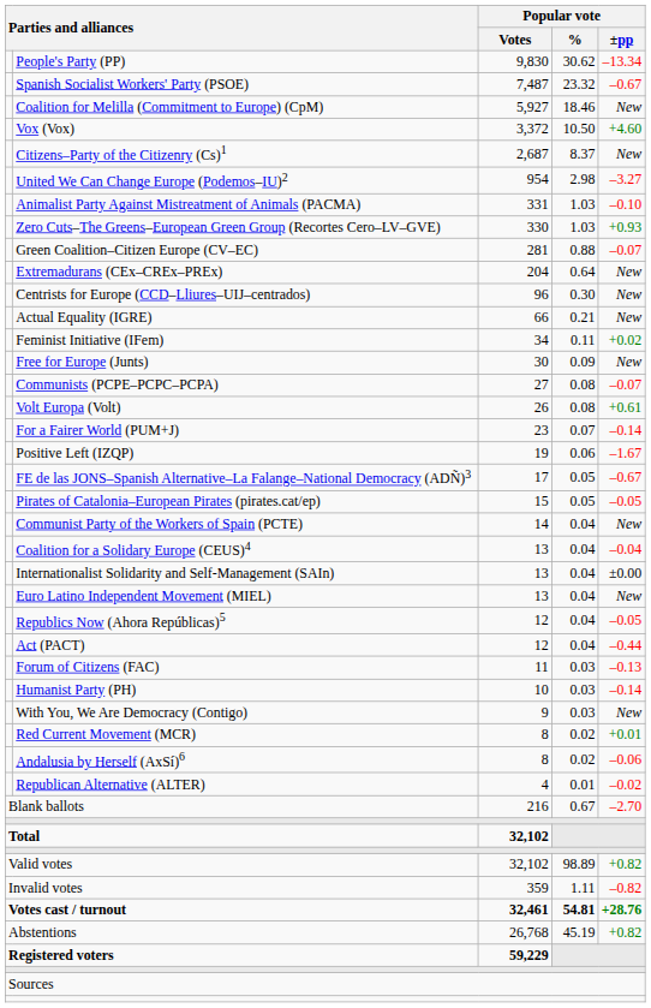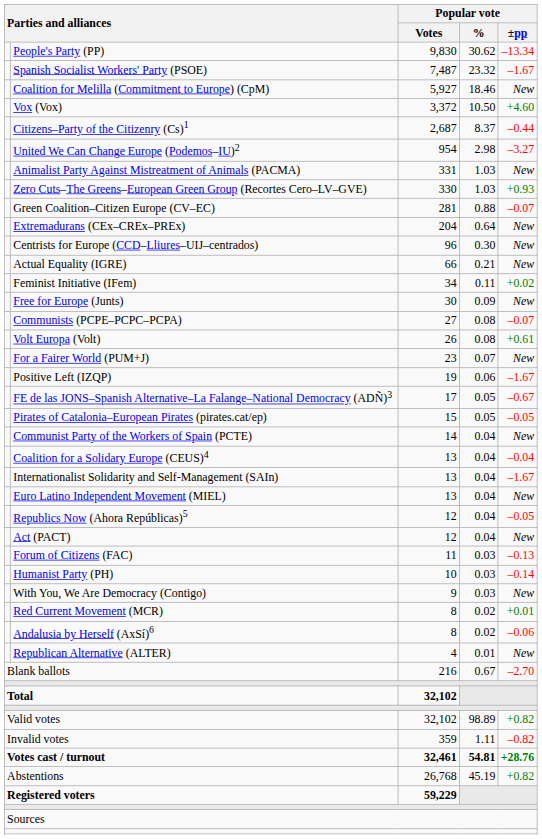Spanish Socialist Workers' Party (PSOE) | Popular vote / ±pp: –0.67 -> –1.67
Citizens–Party of the Citizenry (Cs)1 | Popular vote / ±pp: New -> –0.44
Animalist Party Against Mistreatment of Animals (PACMA) | Popular vote / ±pp: –0.10 -> New
For a Fairer World (PUM+J) | Popular vote / ±pp: –0.14 -> New
Internationalist Solidarity and Self-Management (SAIn) | Popular vote / ±pp: ±0.00 -> –1.67
Act (PACT) | Popular vote / ±pp: –0.44 -> New
Republican Alternative (ALTER) | Popular vote / ±pp: –0.02 -> New
